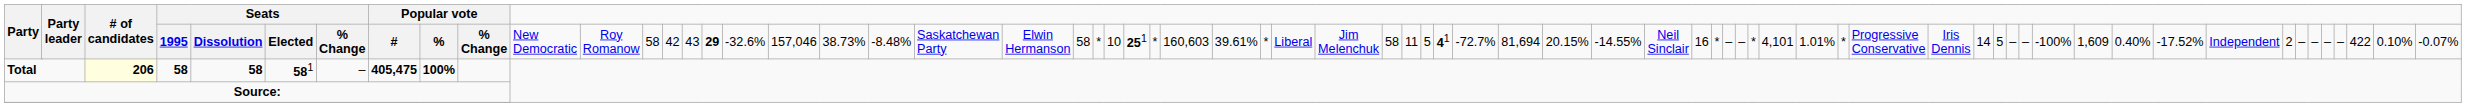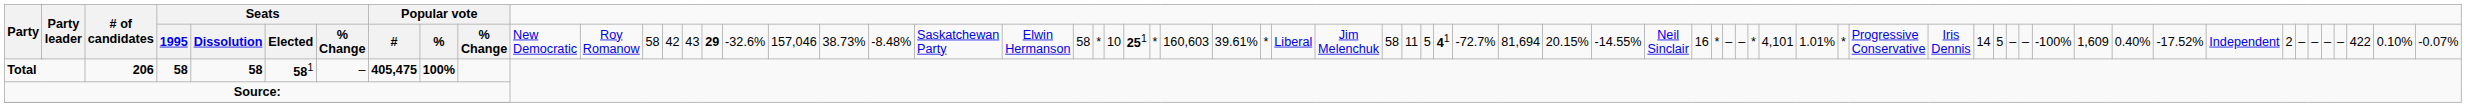Total | # of candidates: lightyellow background -> no background
